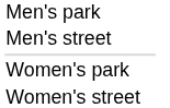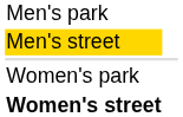Men's street | column 1: no background -> gold background
Women's street | column 1: normal -> bold
